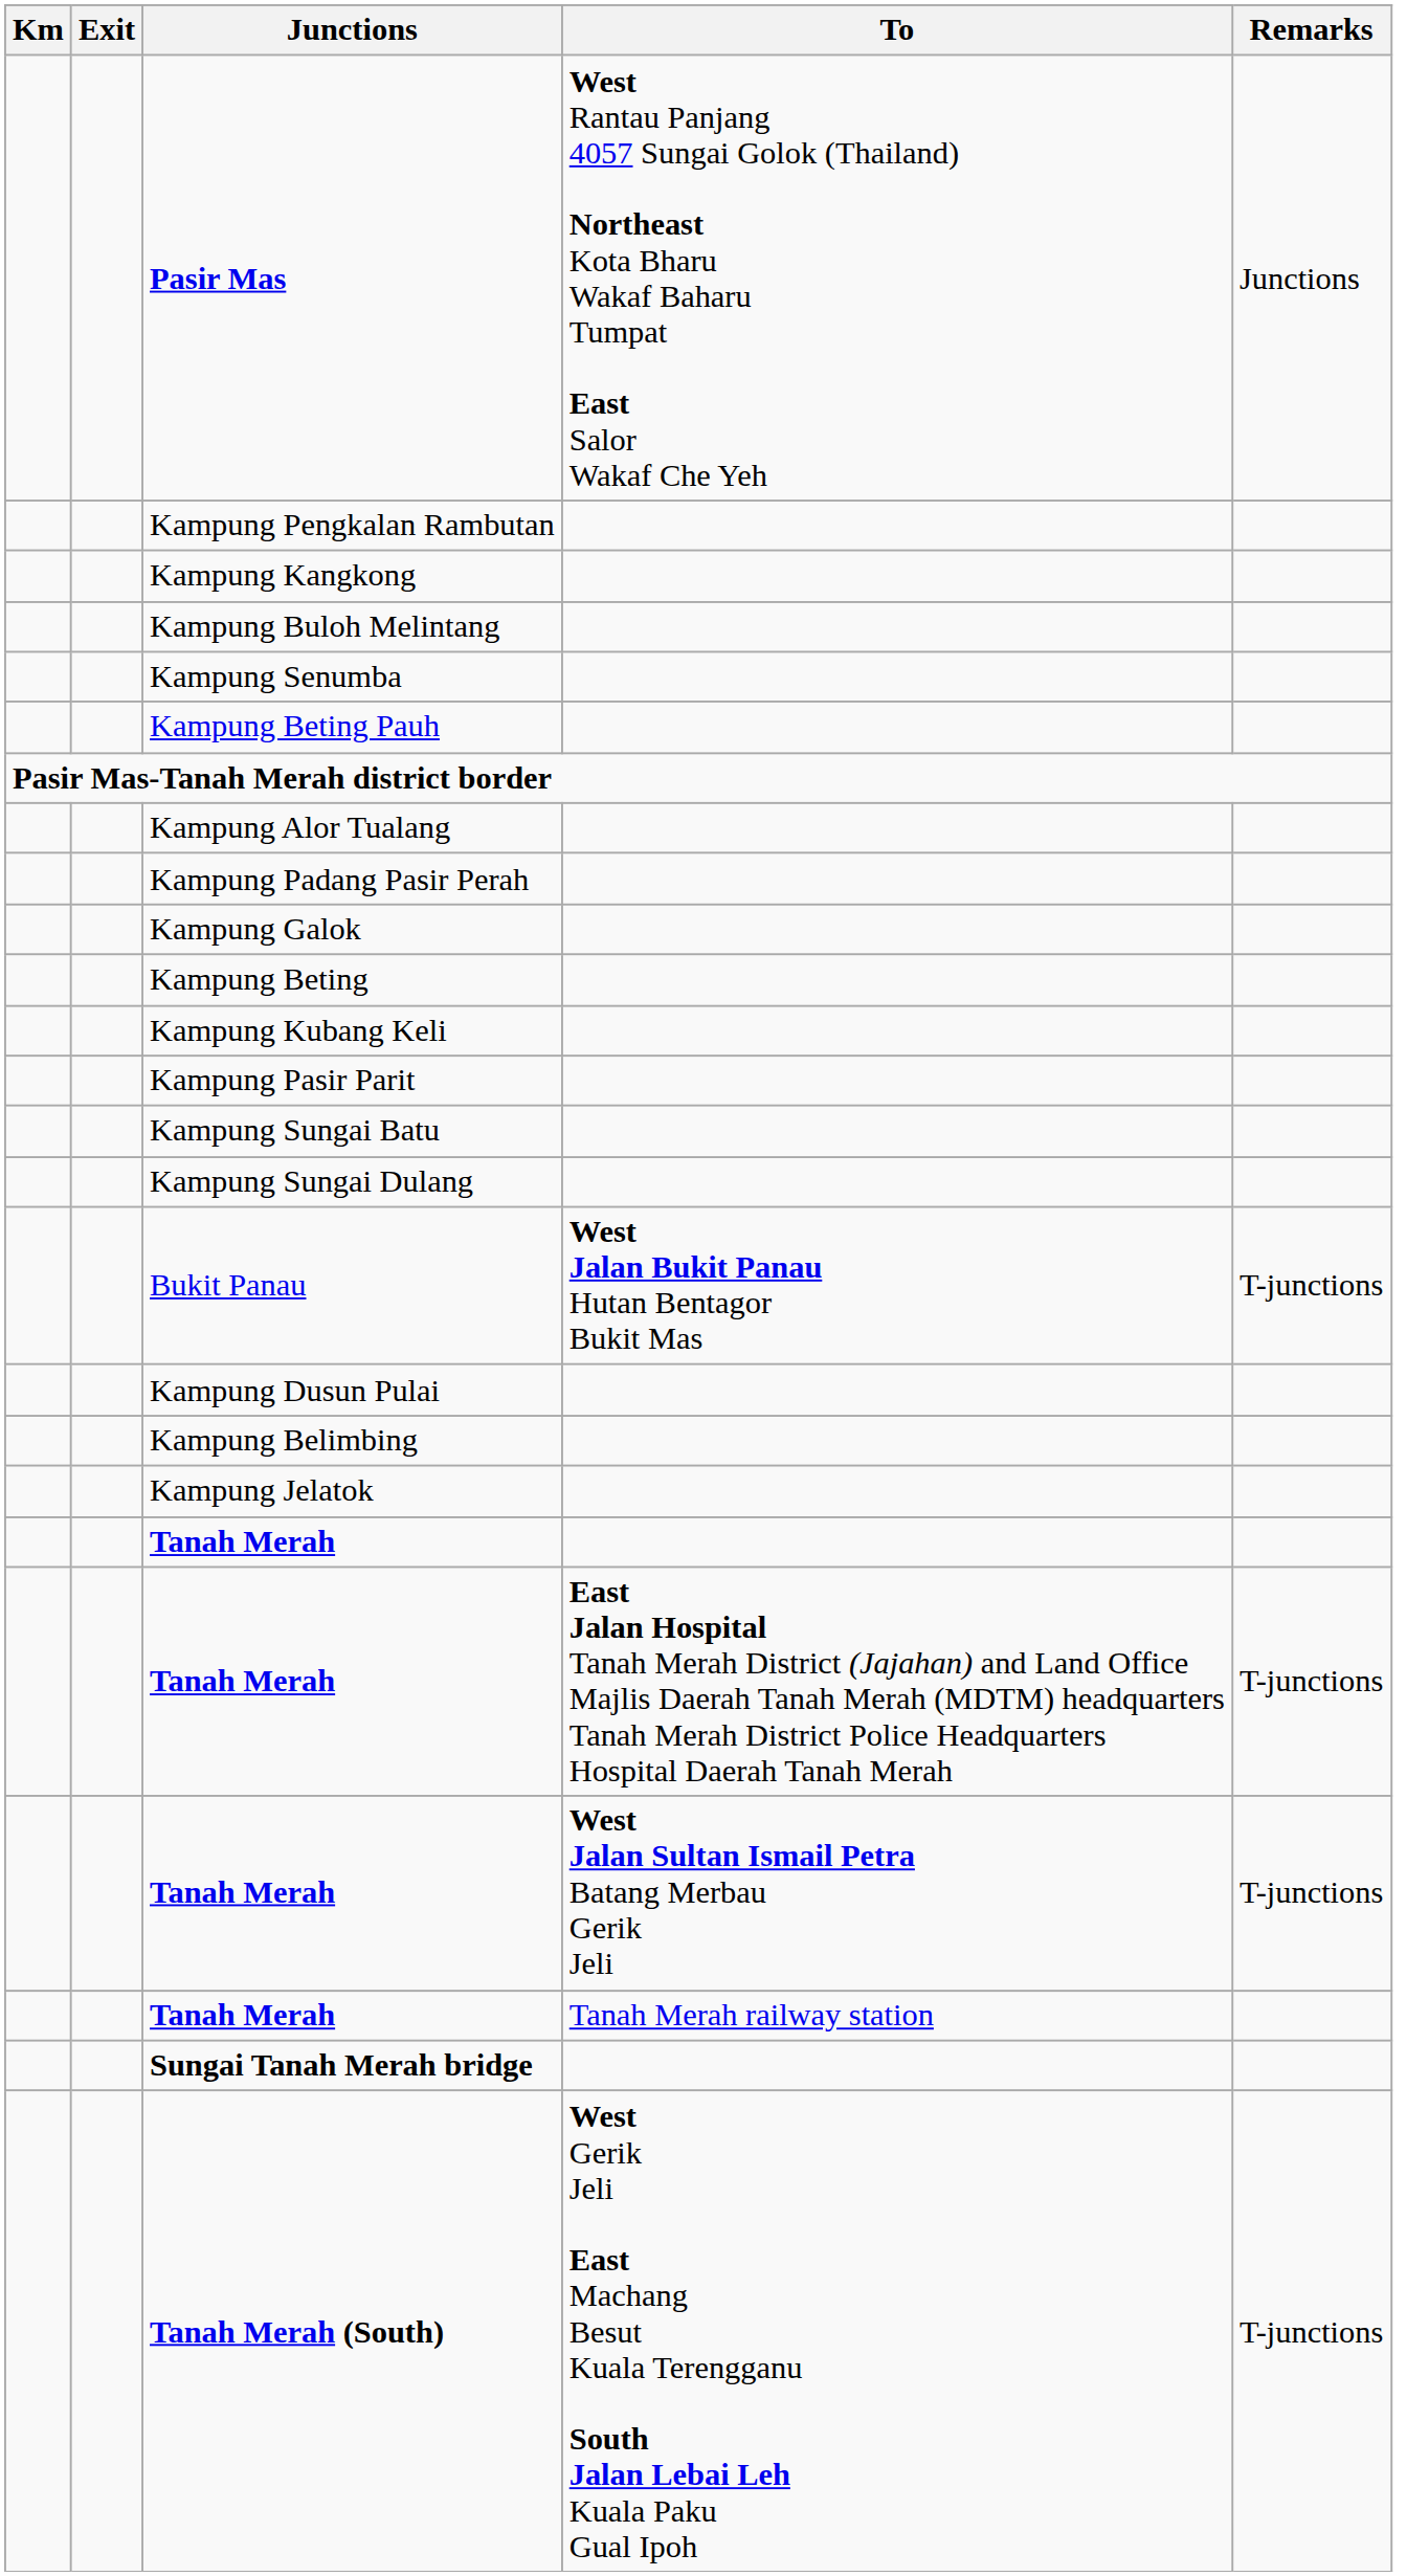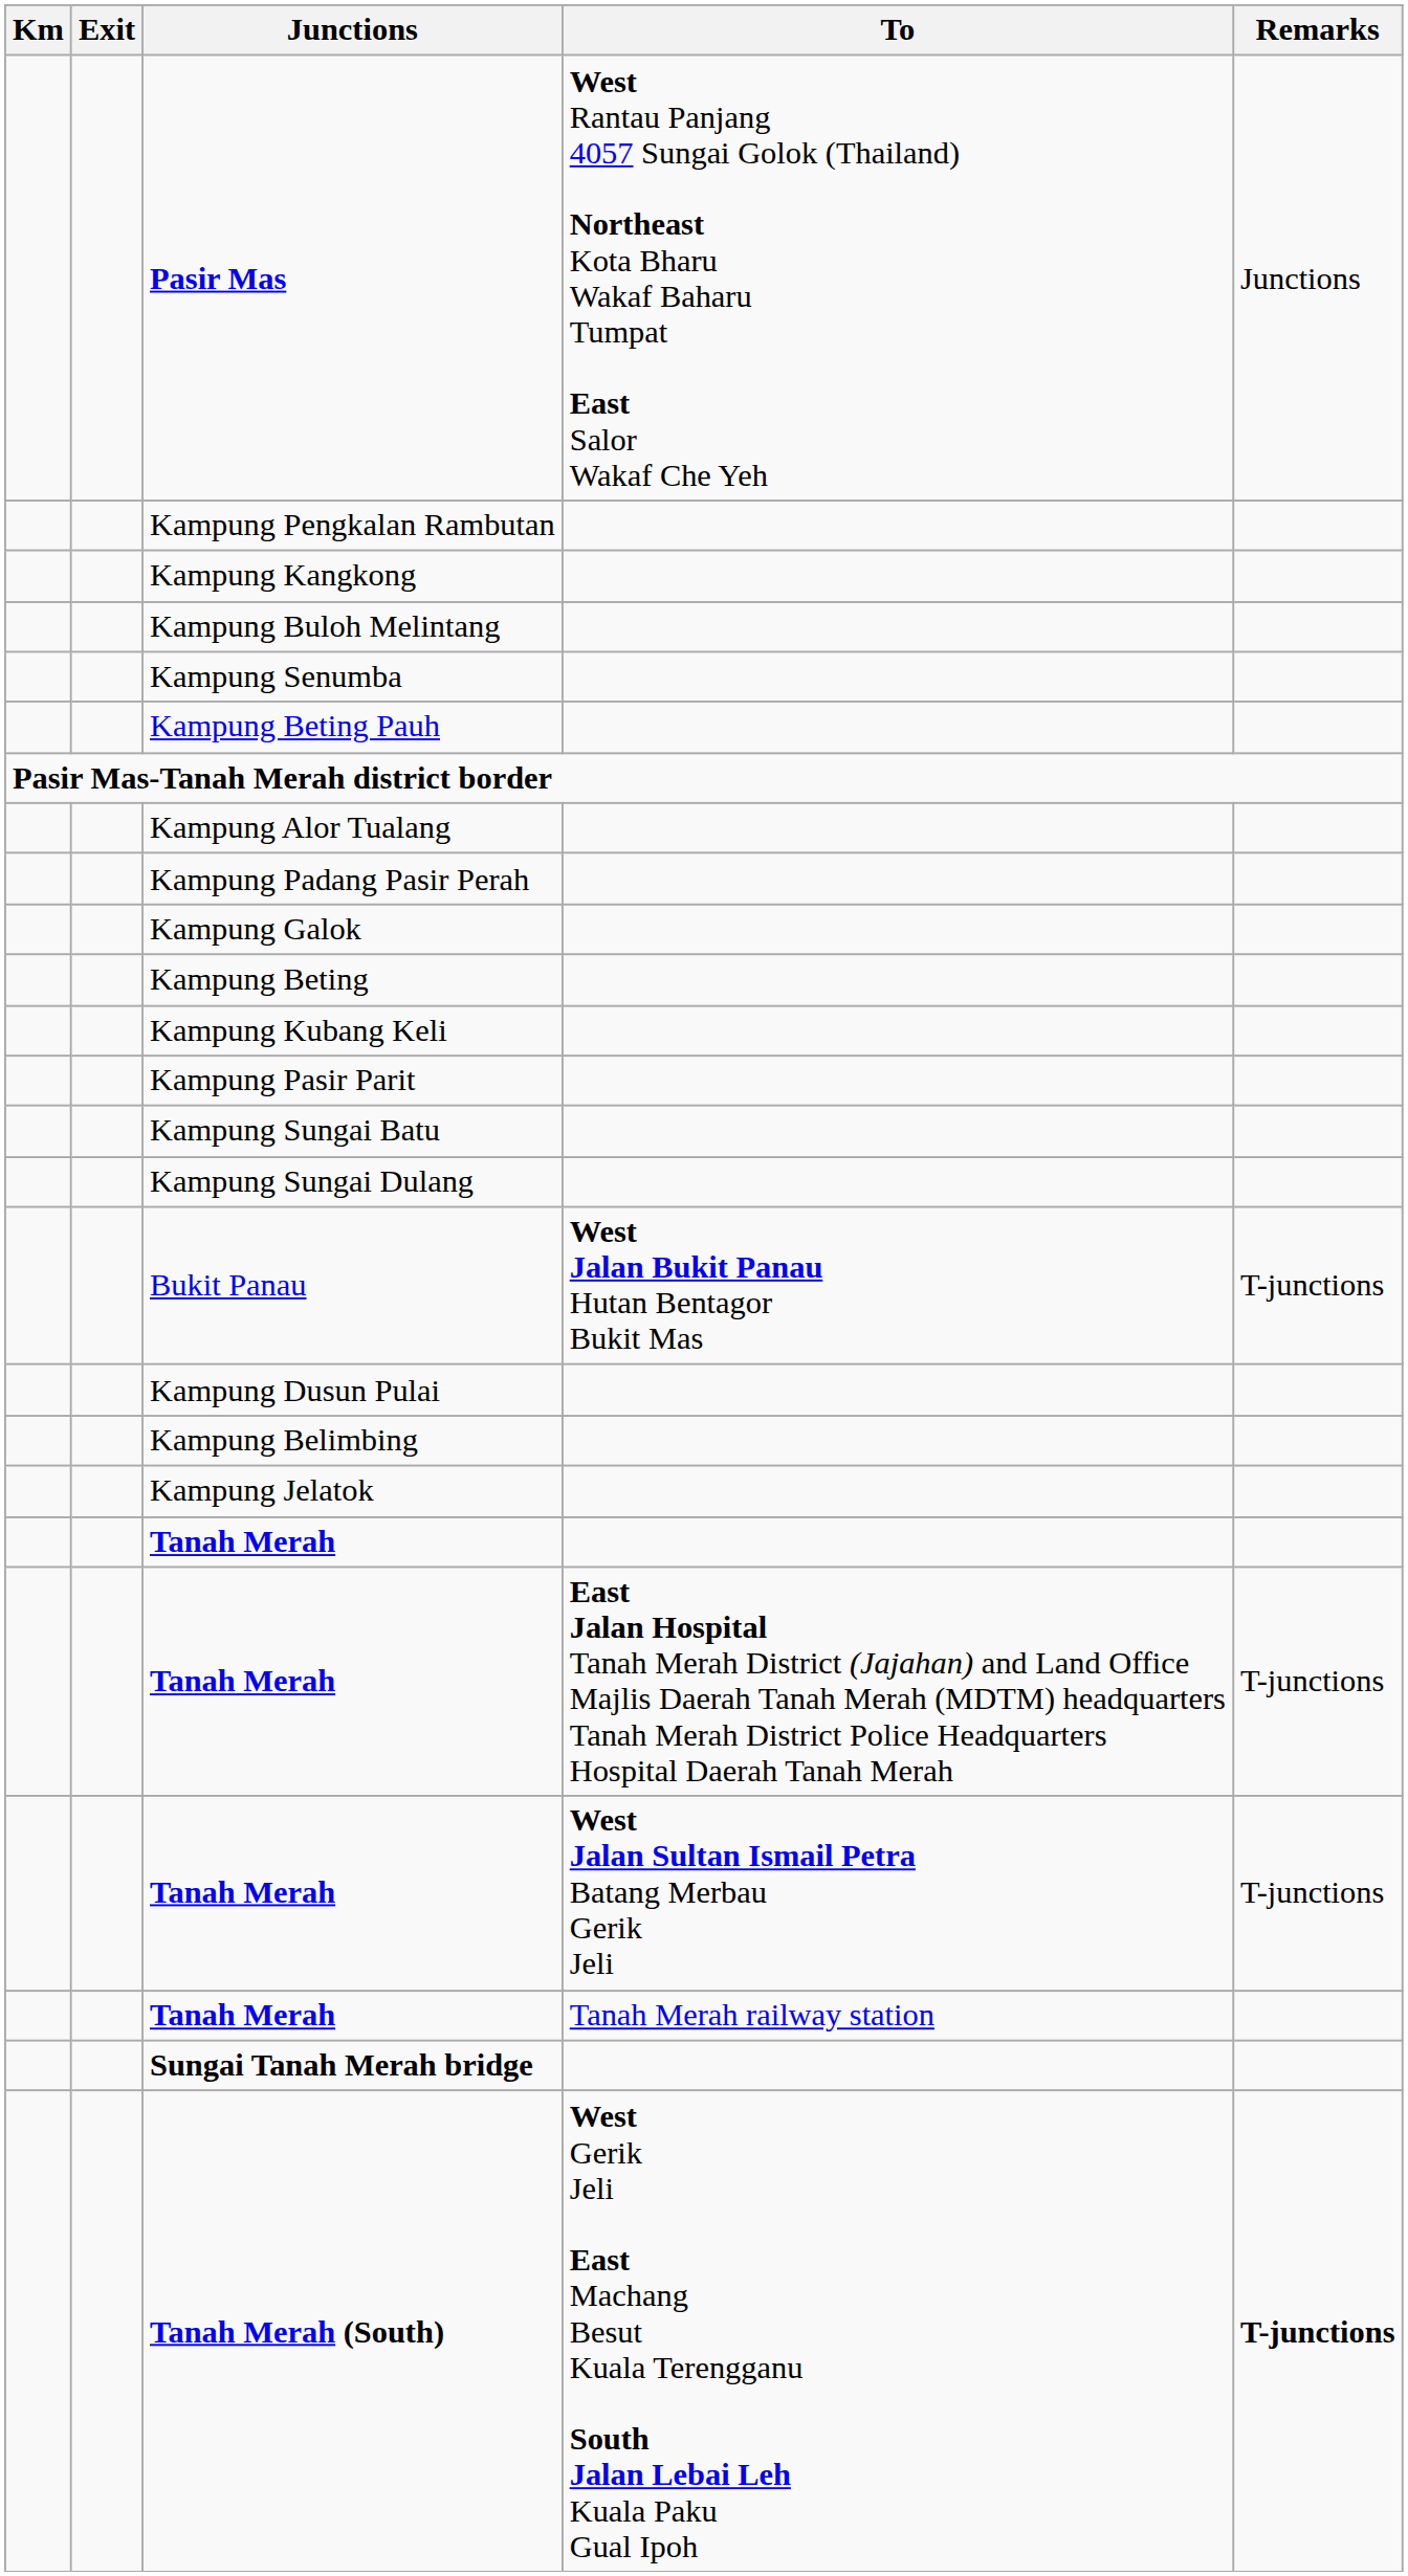Tanah Merah (South) | Remarks: normal -> bold
